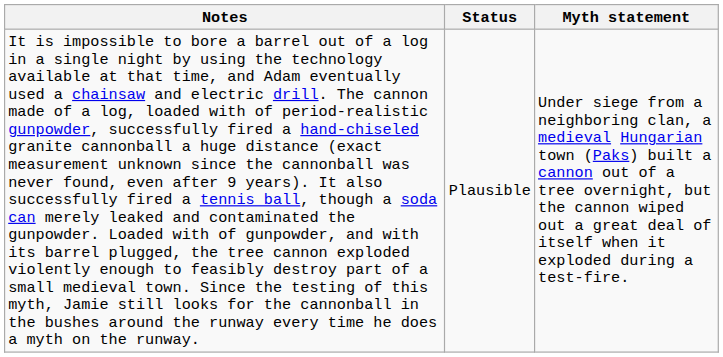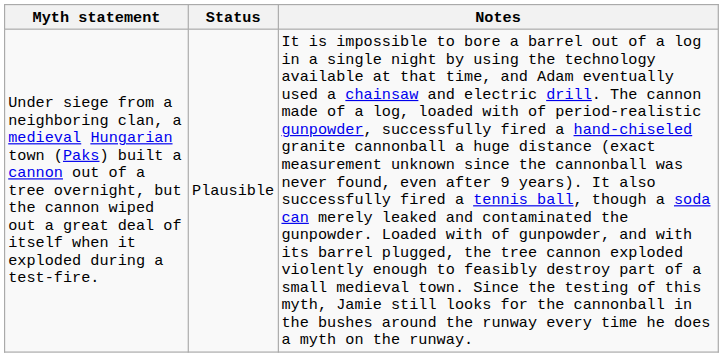columns swapped: Myth statement <-> Notes
